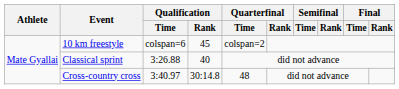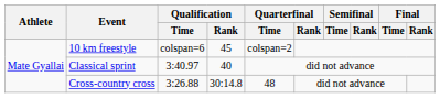Classical sprint | Qualification / Time: 3:26.88 -> 3:40.97
Cross-country cross | Qualification / Time: 3:40.97 -> 3:26.88
